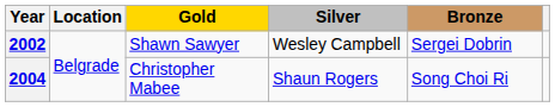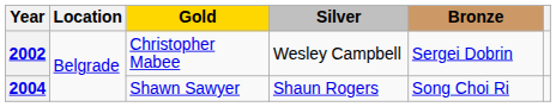2002 | Gold: Shawn Sawyer -> Christopher Mabee
2004 | Gold: Christopher Mabee -> Shawn Sawyer
